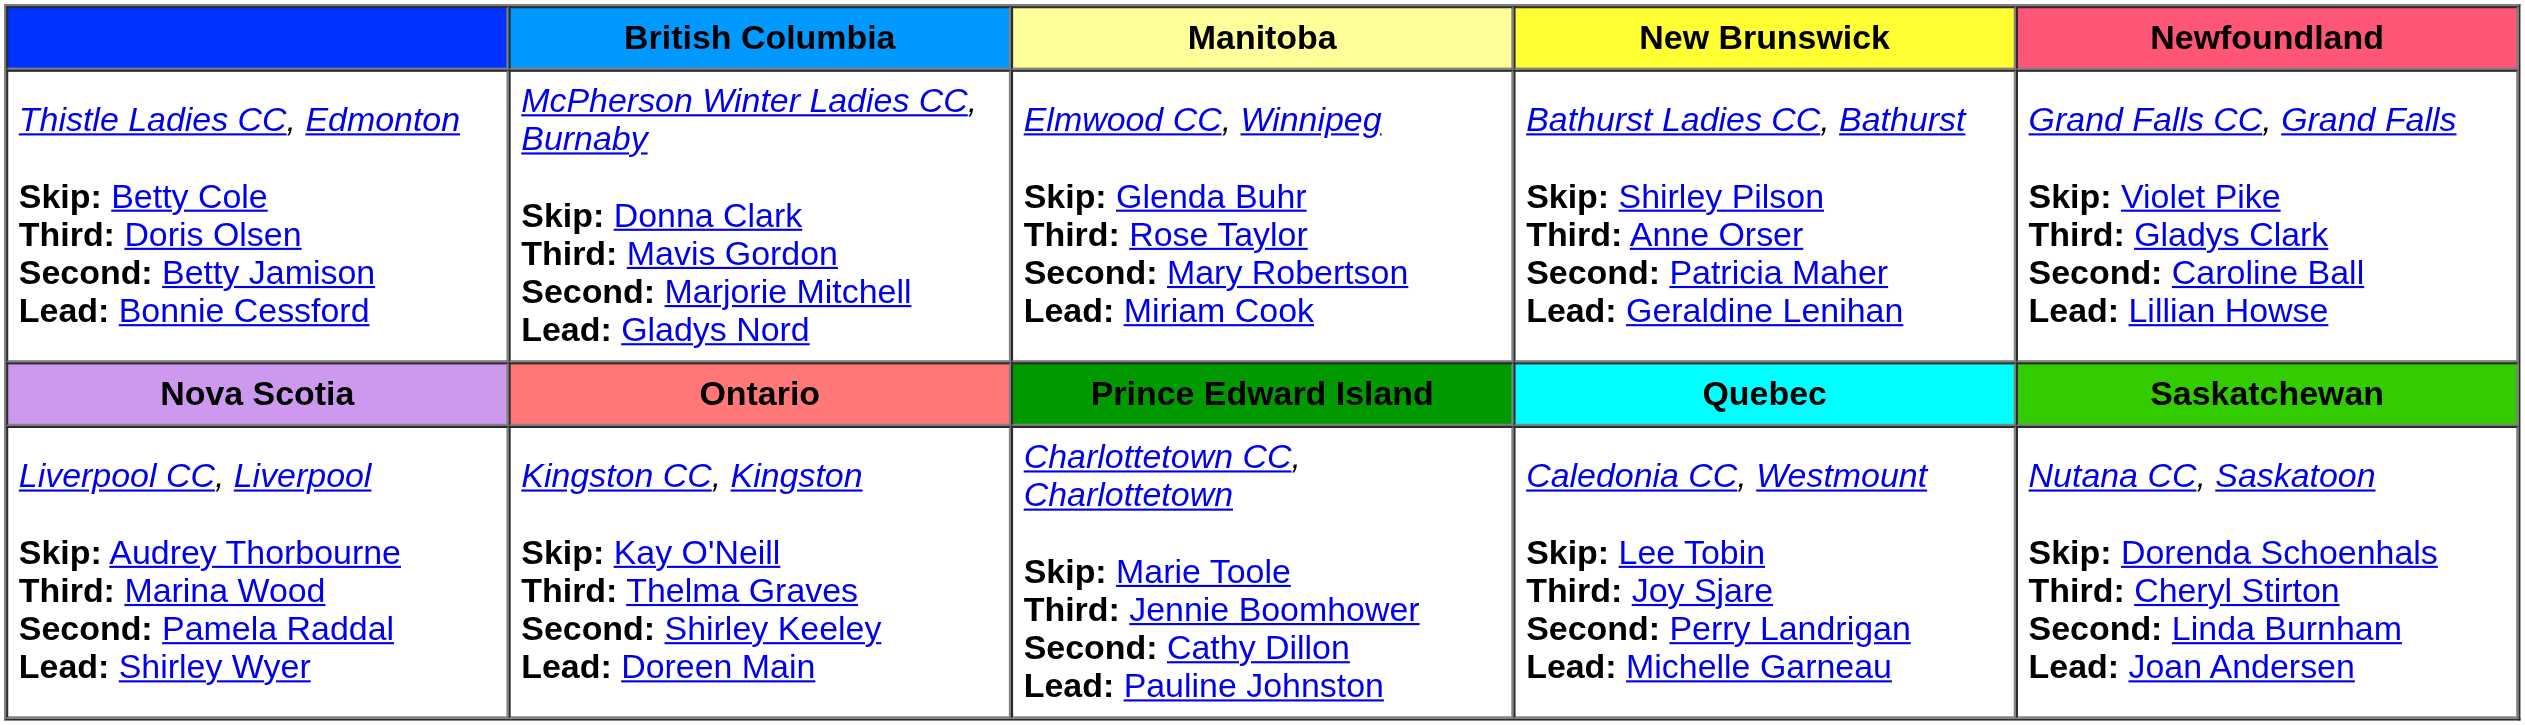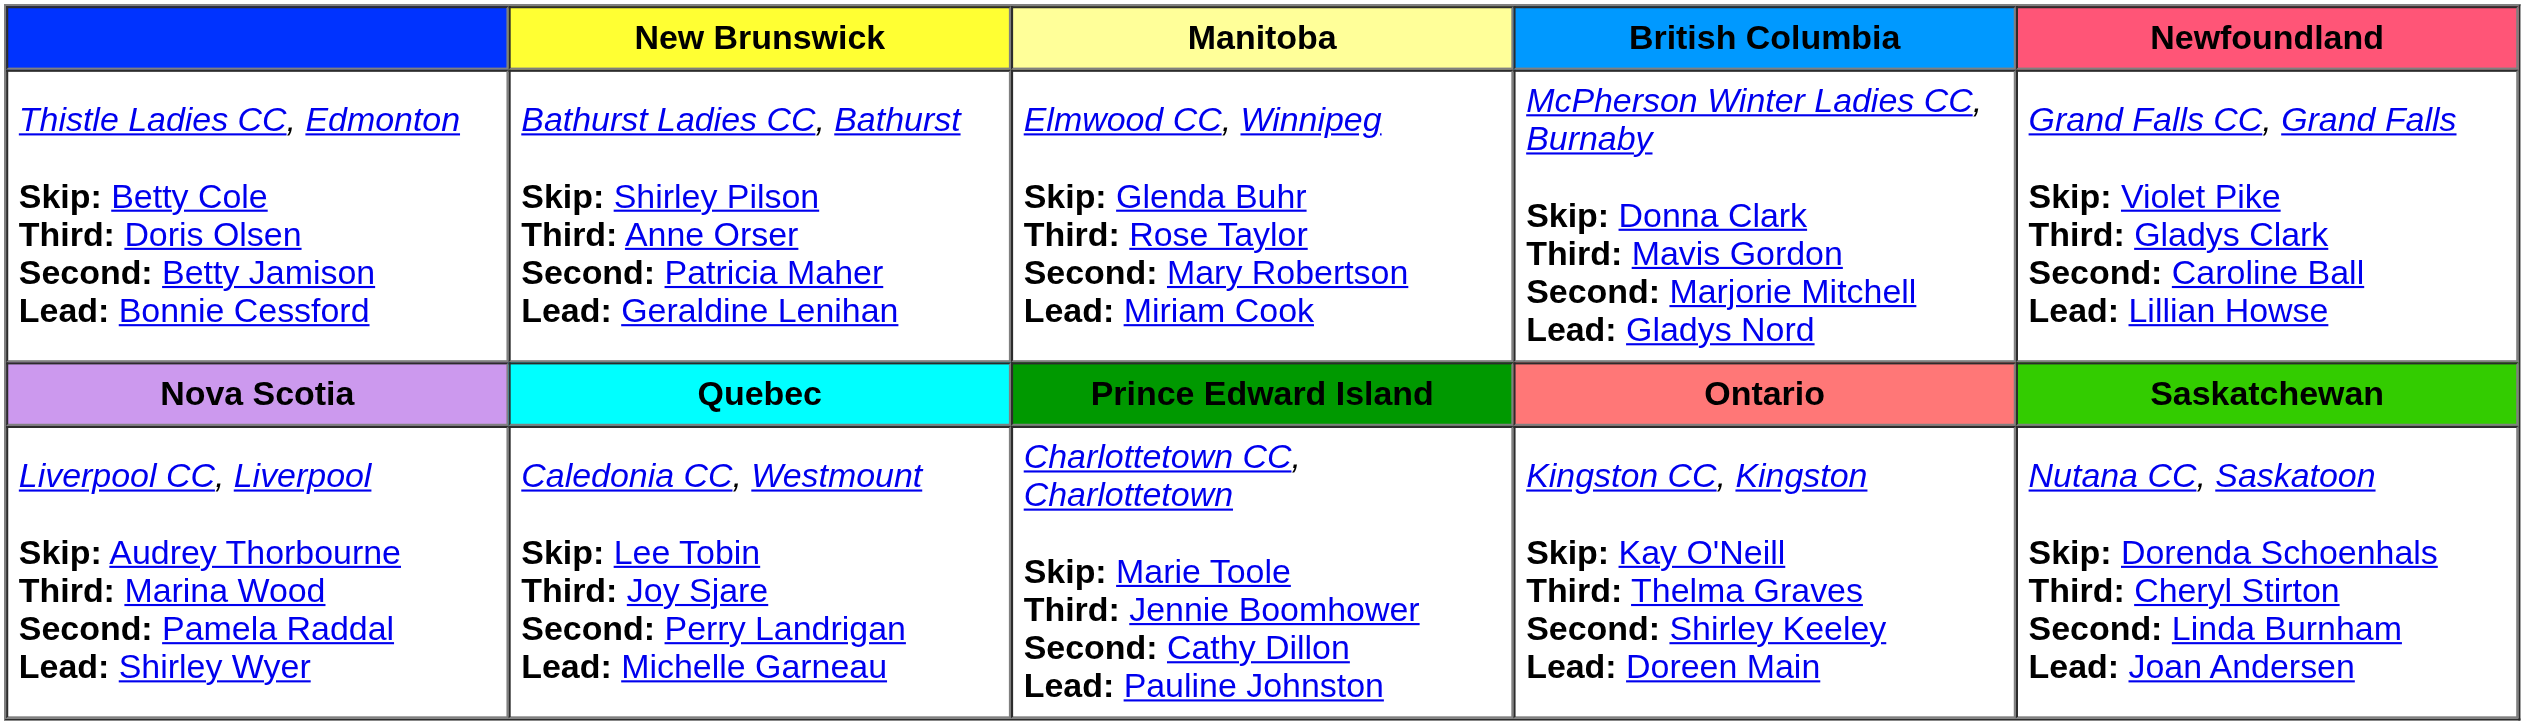columns swapped: British Columbia <-> New Brunswick
